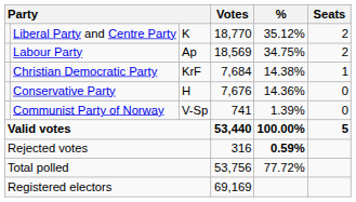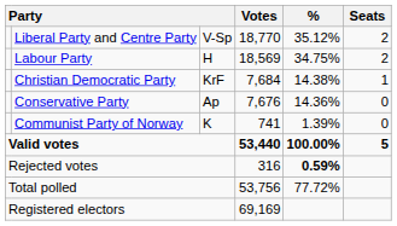Liberal Party and Centre Party | column 3: K -> V-Sp
Labour Party | column 3: Ap -> H
Conservative Party | column 3: H -> Ap
Communist Party of Norway | column 3: V-Sp -> K
